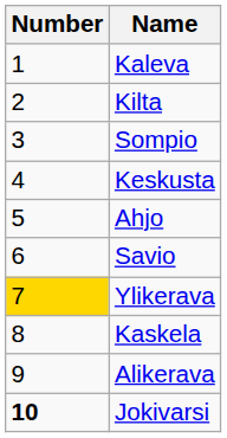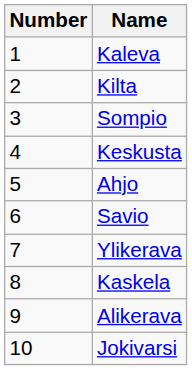Ylikerava | Number: gold background -> no background
Jokivarsi | Number: bold -> normal
